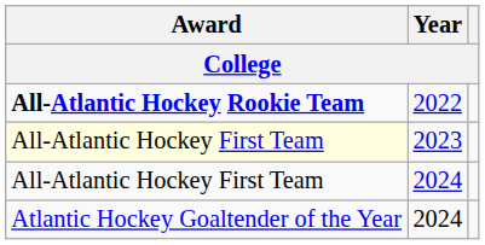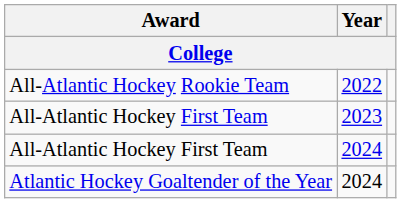All-Atlantic Hockey Rookie Team | Award: bold -> normal
All-Atlantic Hockey First Team / 2023 | Award: lightyellow background -> no background
